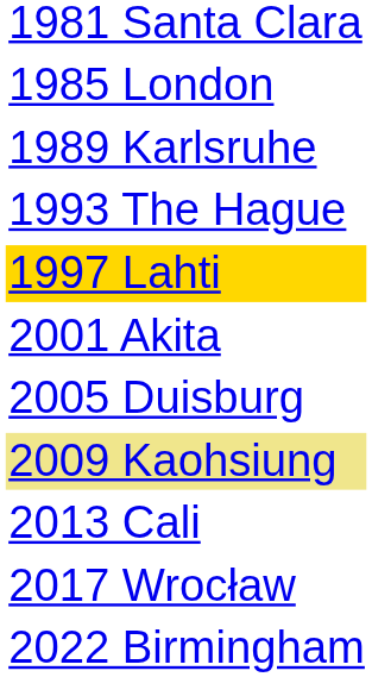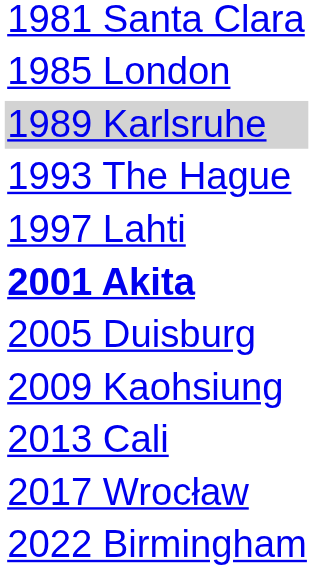1989 Karlsruhe | column 1: no background -> lightgrey background
1997 Lahti | column 1: gold background -> no background
2001 Akita | column 1: normal -> bold
2009 Kaohsiung | column 1: khaki background -> no background
